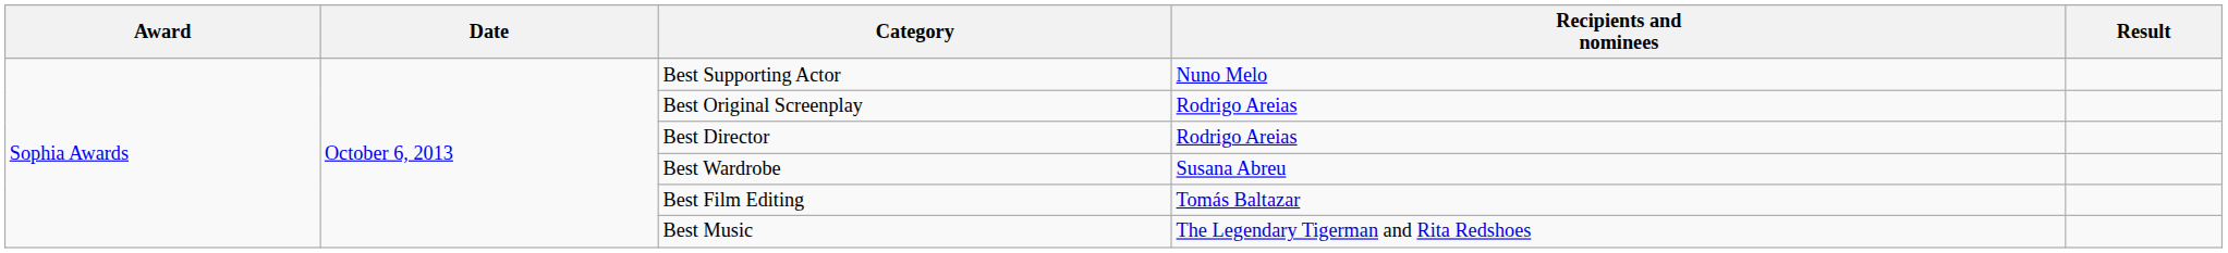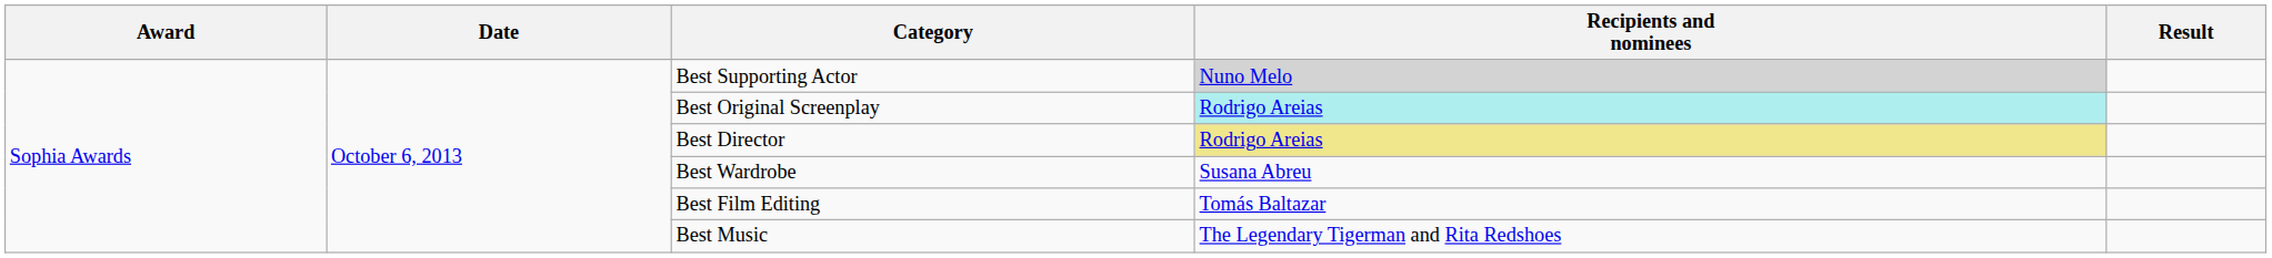Best Supporting Actor | Recipients and nominees: no background -> lightgrey background
Best Original Screenplay | Recipients and nominees: no background -> paleturquoise background
Best Director | Recipients and nominees: no background -> khaki background
